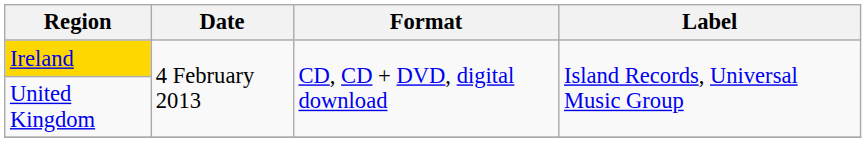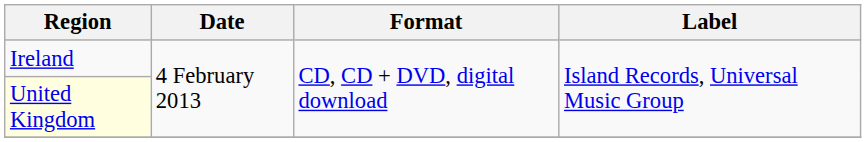Ireland | Region: gold background -> no background
United Kingdom | Region: no background -> lightyellow background
